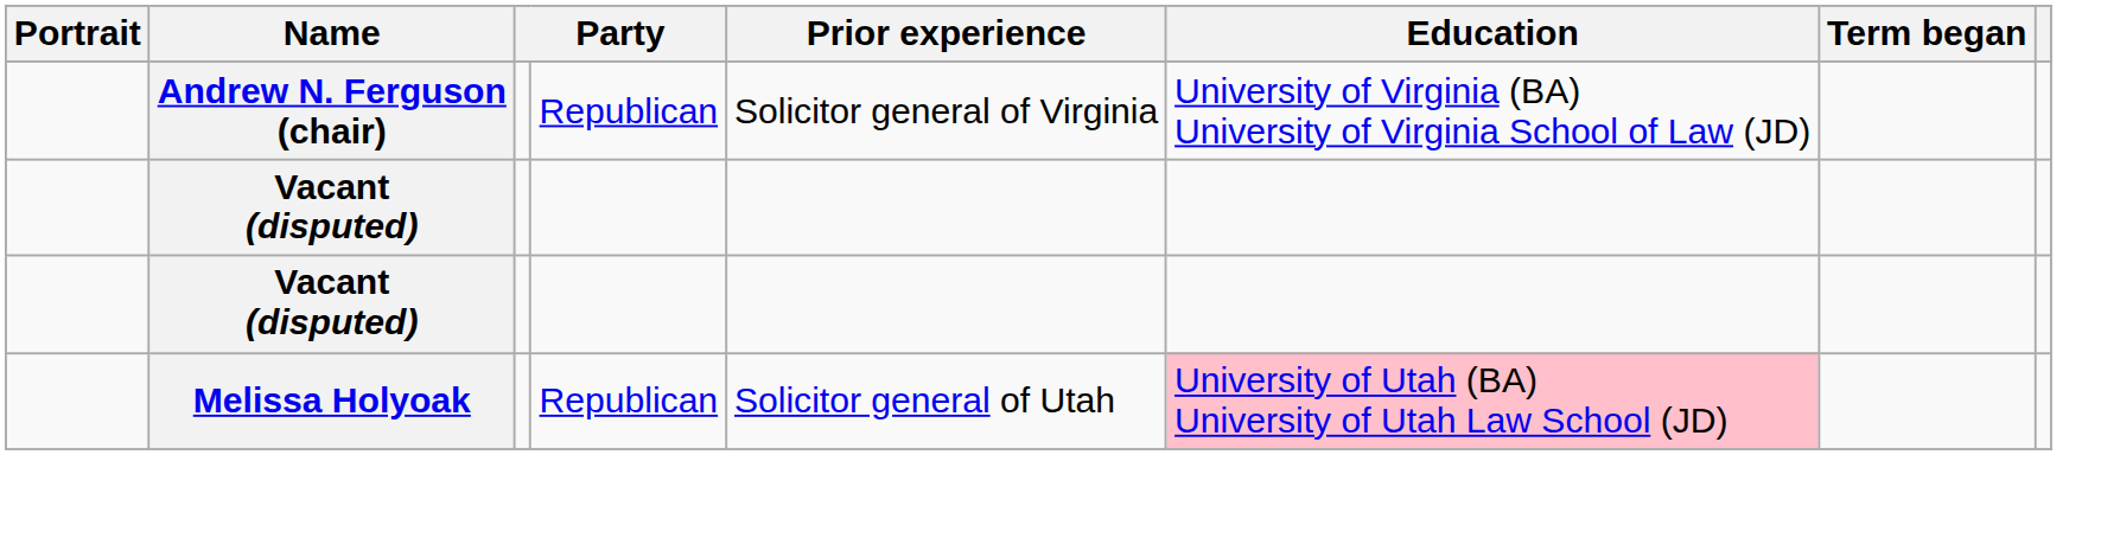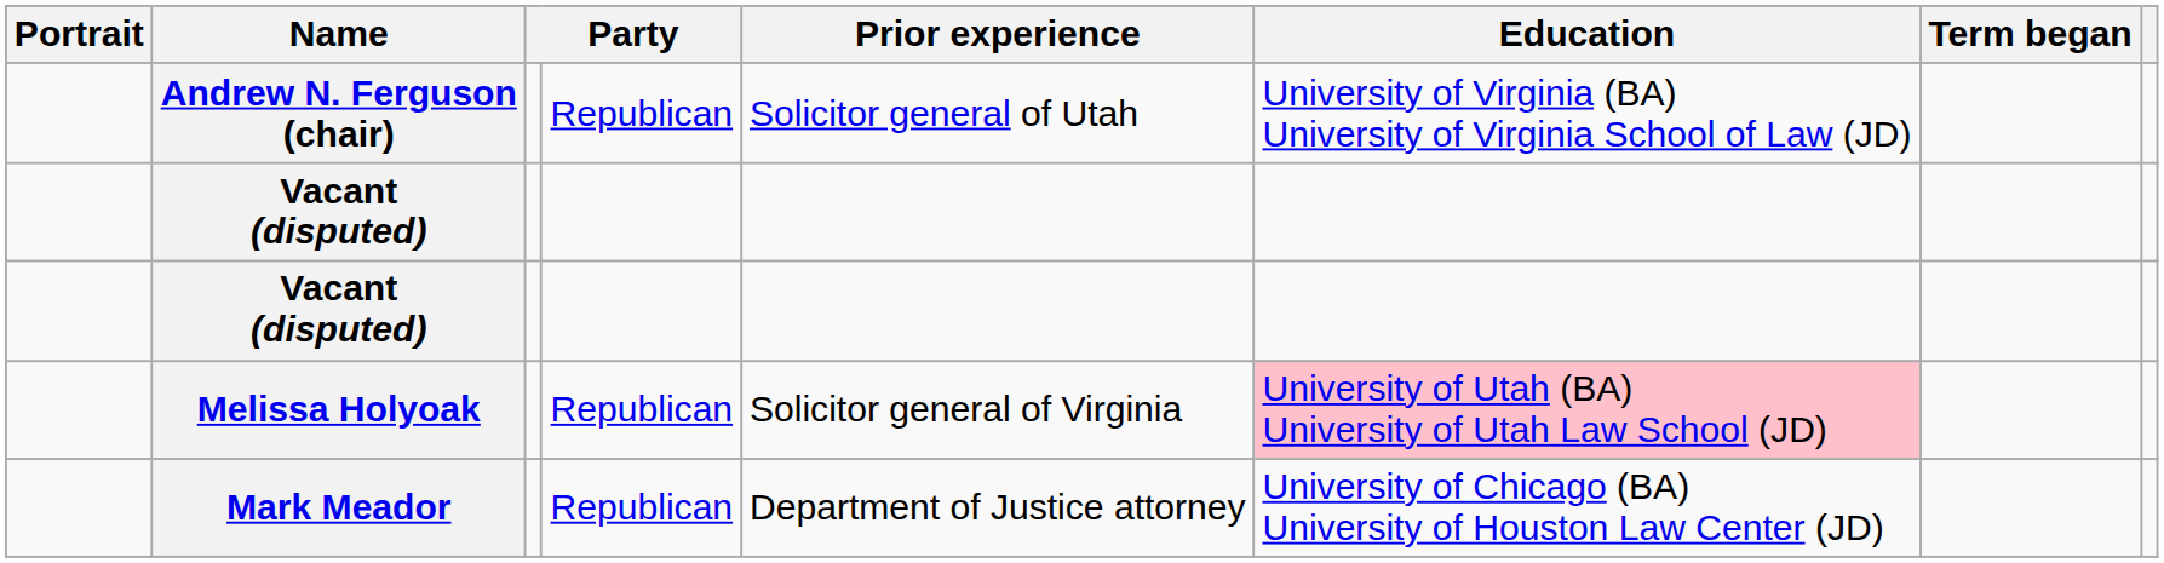Andrew N. Ferguson (chair) | Prior experience: Solicitor general of Virginia -> Solicitor general of Utah
Melissa Holyoak | Prior experience: Solicitor general of Utah -> Solicitor general of Virginia
+ row: Mark Meador | Republican | Department of Justice attorney | University of Chicago (BA) University of Houston Law Center (JD)
